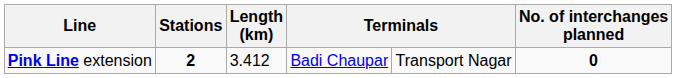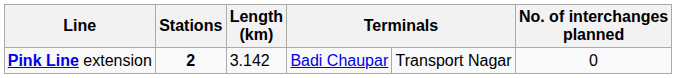Pink Line extension | Length (km): 3.412 -> 3.142
Pink Line extension | No. of interchanges planned: bold -> normal
